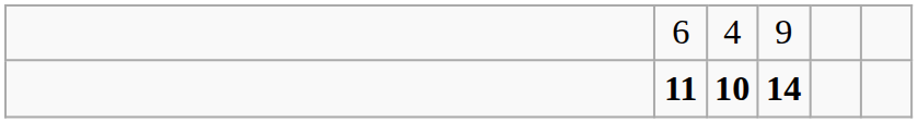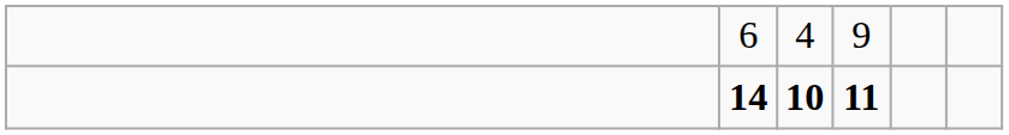row 2 | column 2: 11 -> 14
row 2 | column 4: 14 -> 11
